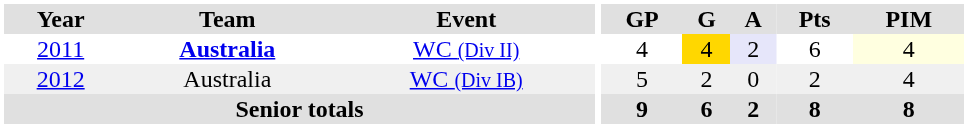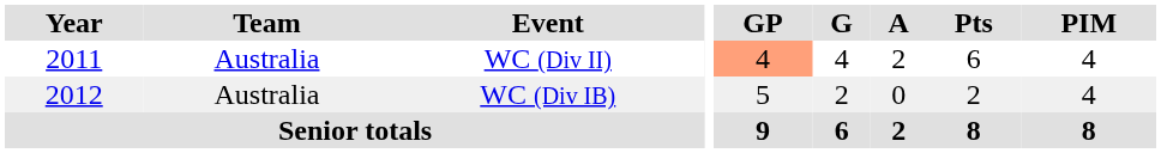WC (Div II) | Team: bold -> normal
WC (Div II) | GP: no background -> lightsalmon background
WC (Div II) | G: gold background -> no background
WC (Div II) | A: lavender background -> no background
WC (Div II) | PIM: lightyellow background -> no background
